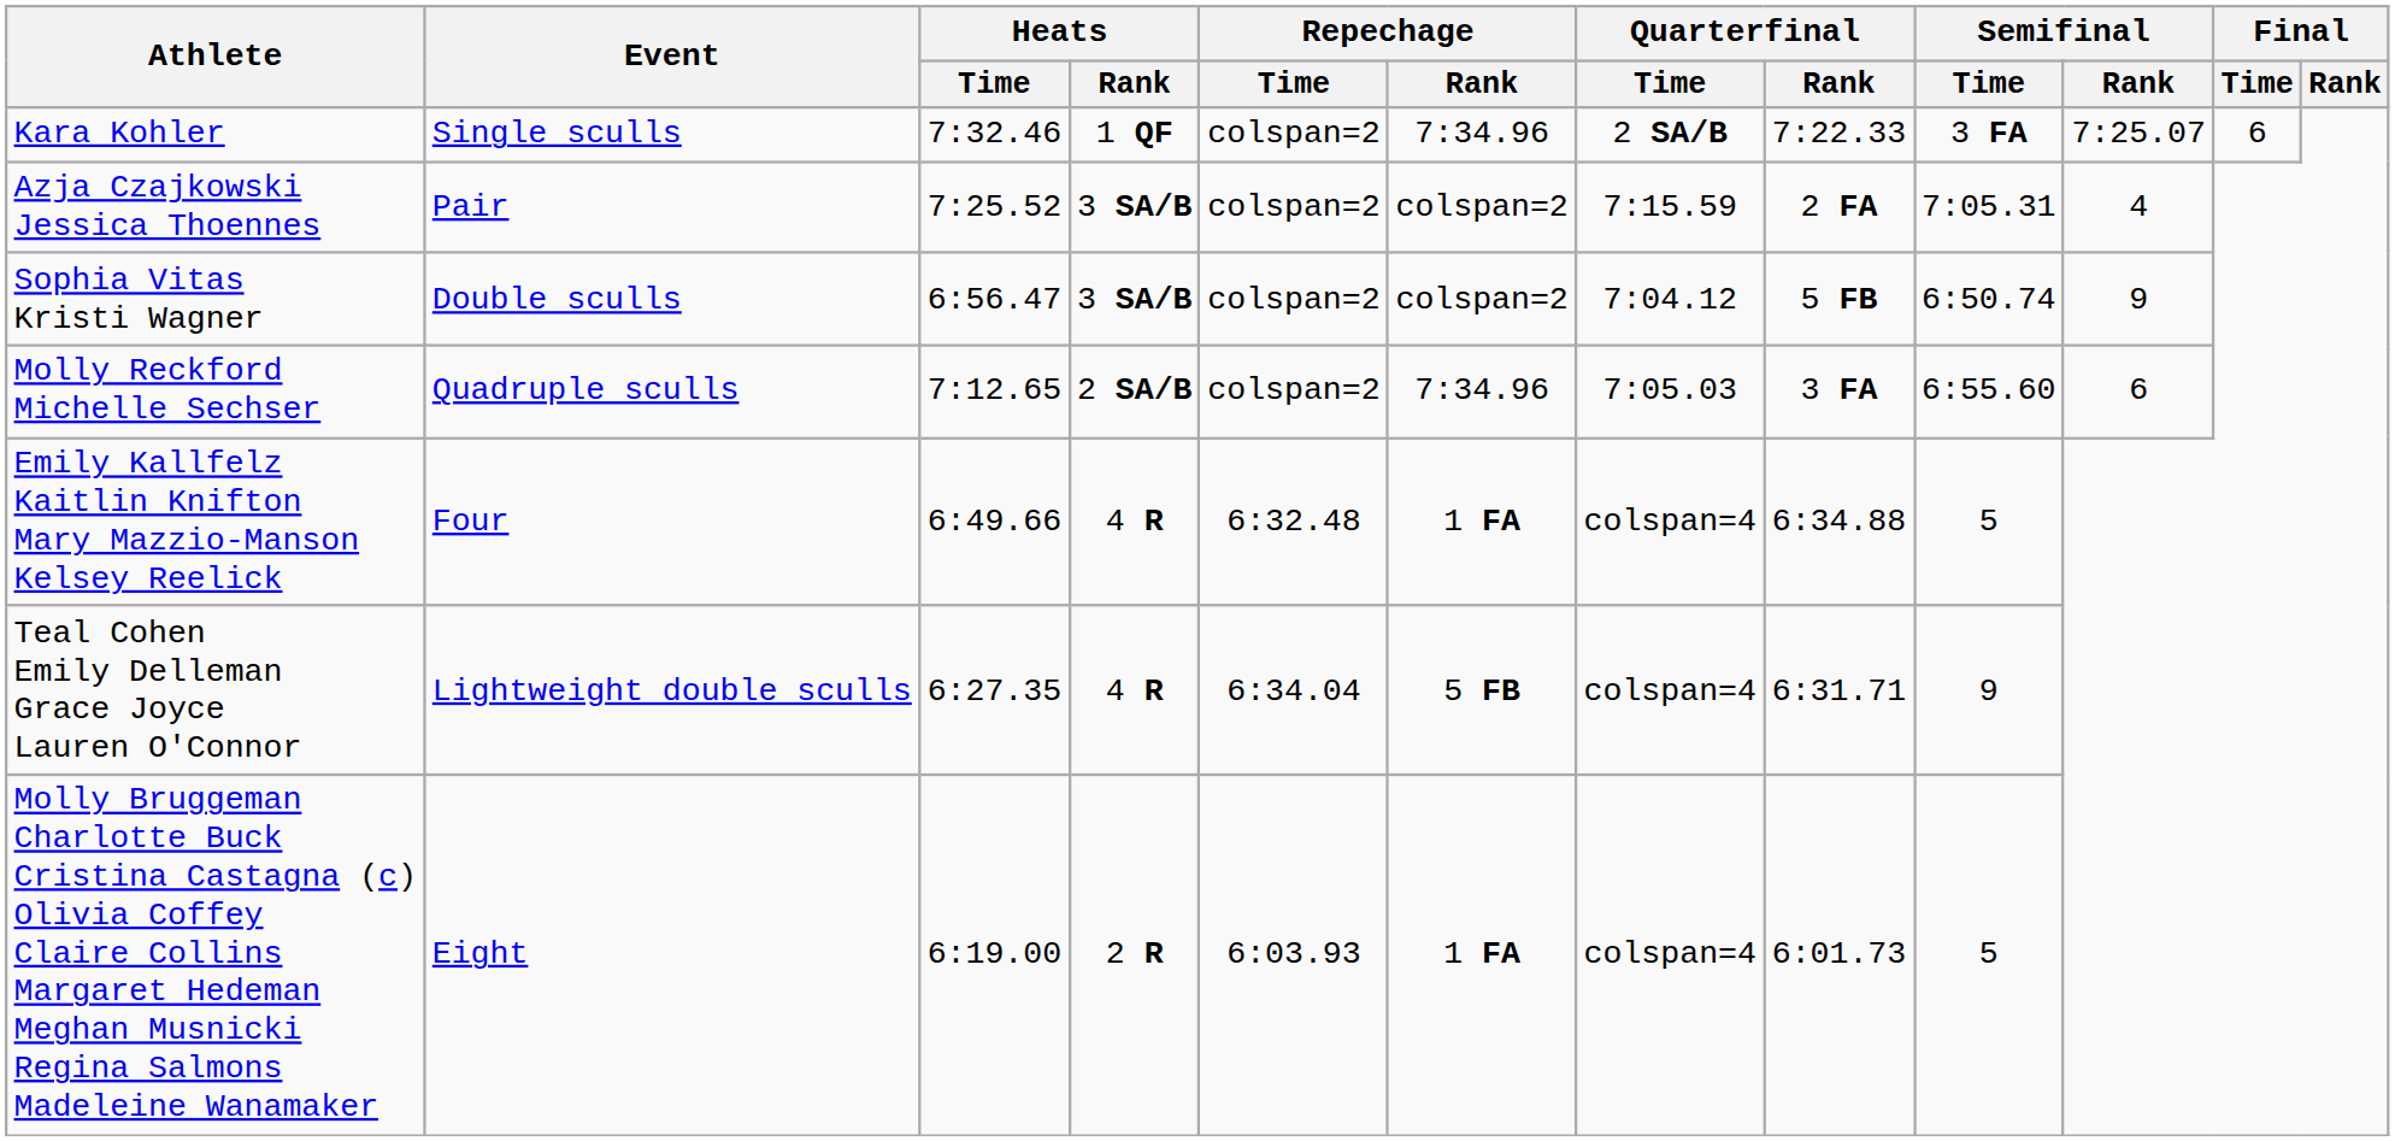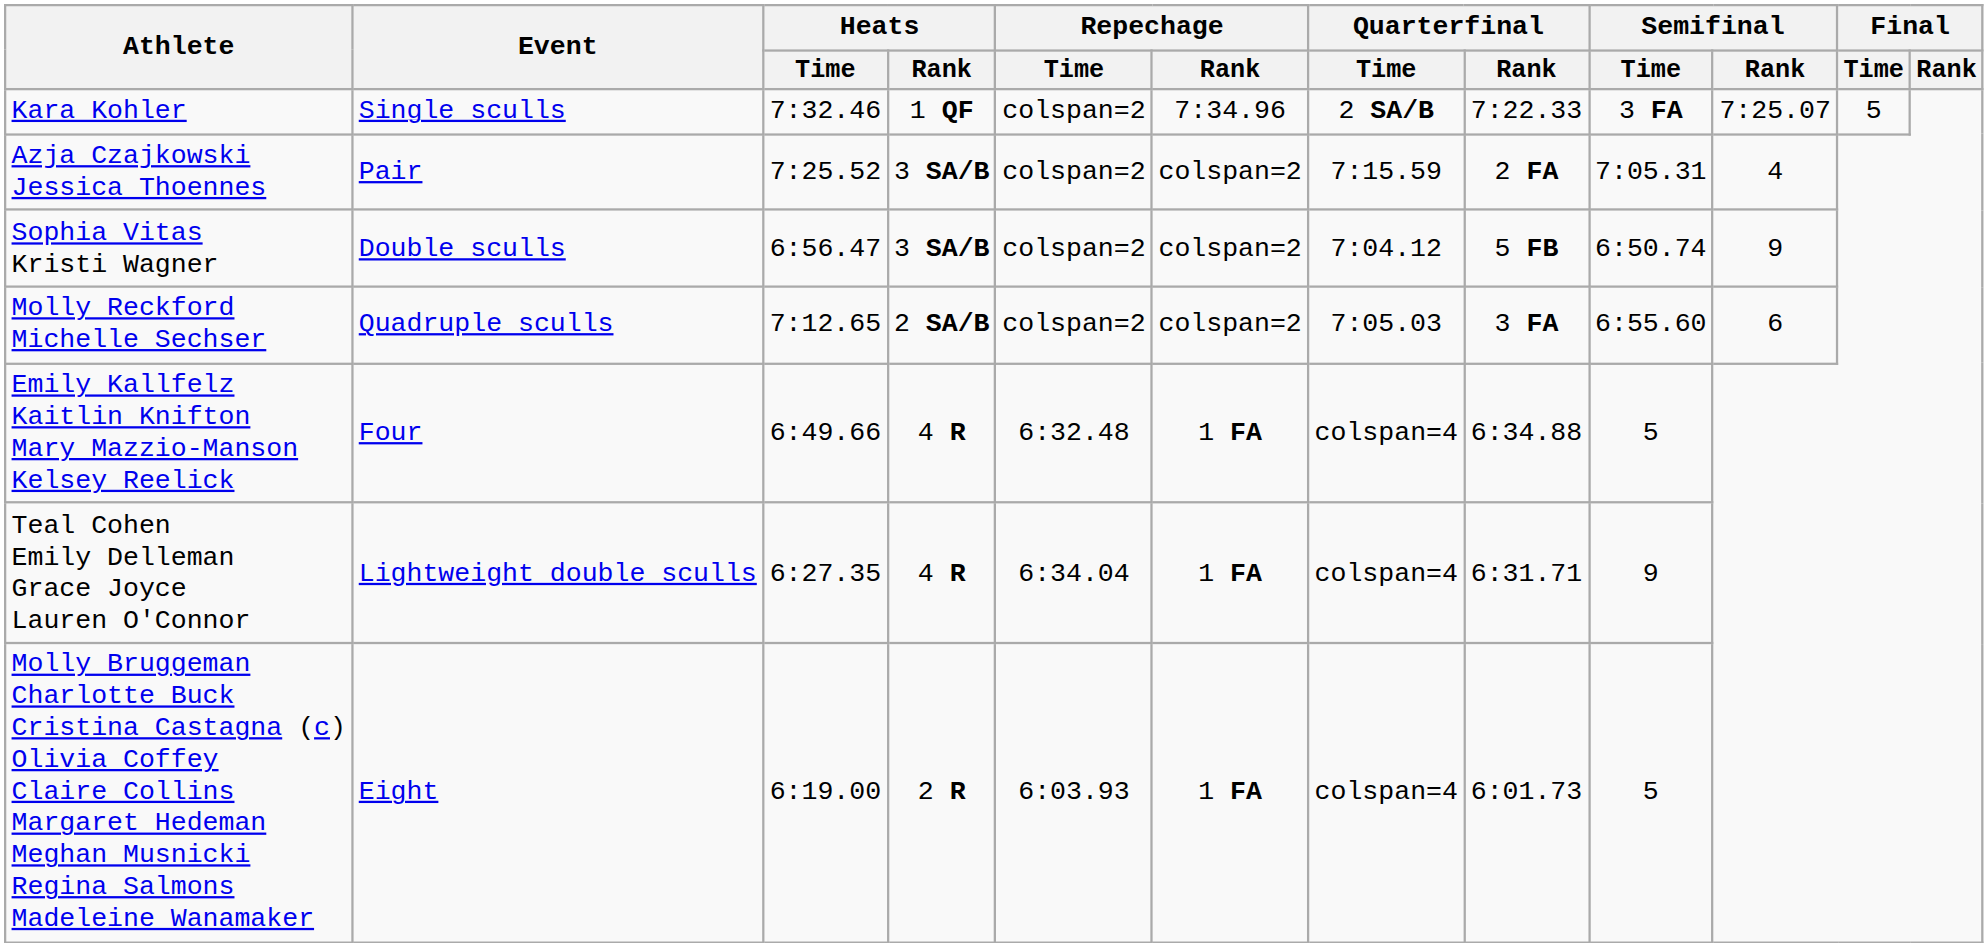Kara Kohler | Final / Time: 6 -> 5
Molly Reckford Michelle Sechser | Repechage / Rank: 7:34.96 -> colspan=2
Teal Cohen Emily Delleman Grace Joyce Lauren O'Connor | Repechage / Rank: 5 FB -> 1 FA
